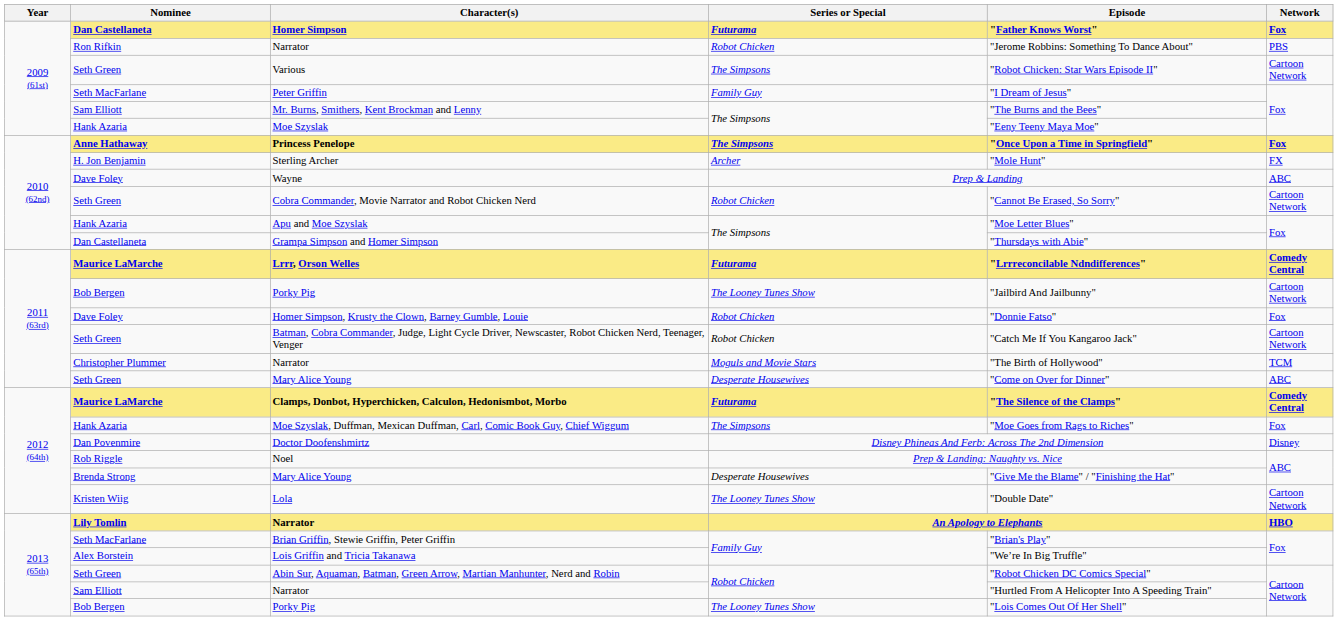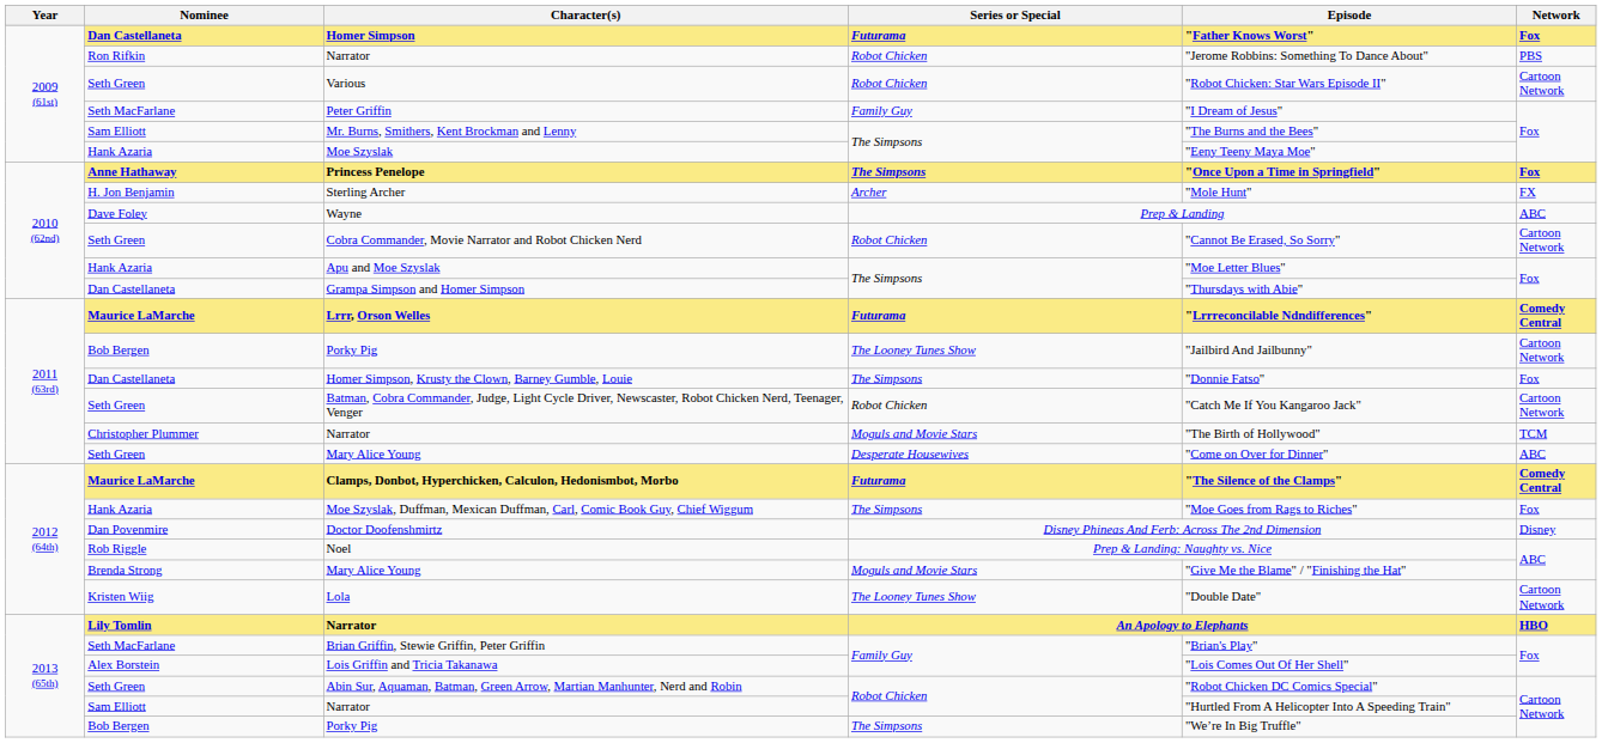Various | Series or Special: The Simpsons -> Robot Chicken
Homer Simpson, Krusty the Clown, Barney Gumble, Louie | Nominee: Dave Foley -> Dan Castellaneta
Homer Simpson, Krusty the Clown, Barney Gumble, Louie | Series or Special: Robot Chicken -> The Simpsons
2012 (64th) / Mary Alice Young | Series or Special: Desperate Housewives -> Moguls and Movie Stars
Lois Griffin and Tricia Takanawa | Episode: "We’re In Big Truffle" -> "Lois Comes Out Of Her Shell"
2013 (65th) / Porky Pig | Series or Special: The Looney Tunes Show -> The Simpsons
2013 (65th) / Porky Pig | Episode: "Lois Comes Out Of Her Shell" -> "We’re In Big Truffle"
